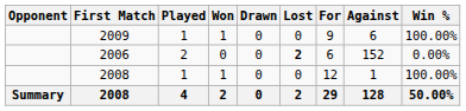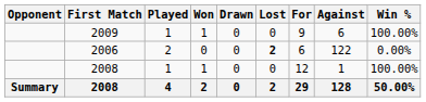row 3 | Against: 152 -> 122
